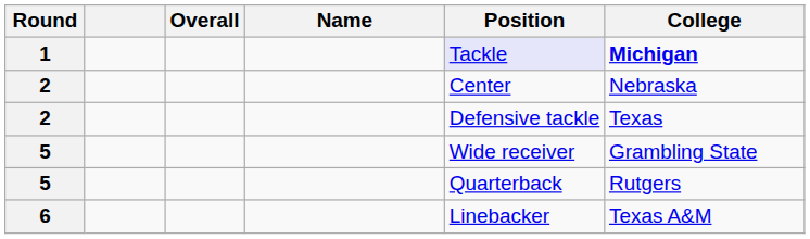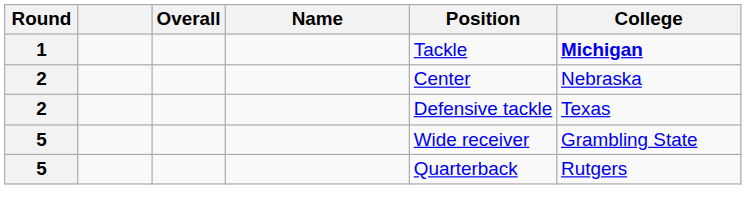1 | Position: lavender background -> no background
- row: 6 | Linebacker | Texas A&M
